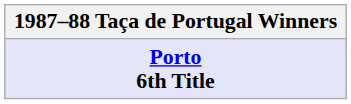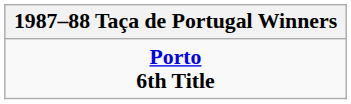row 2 | column 1: lavender background -> no background
